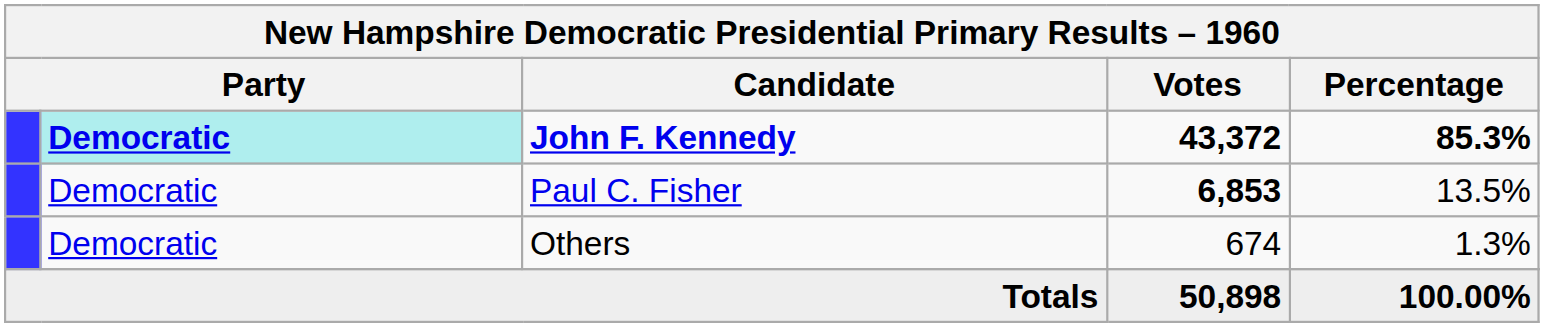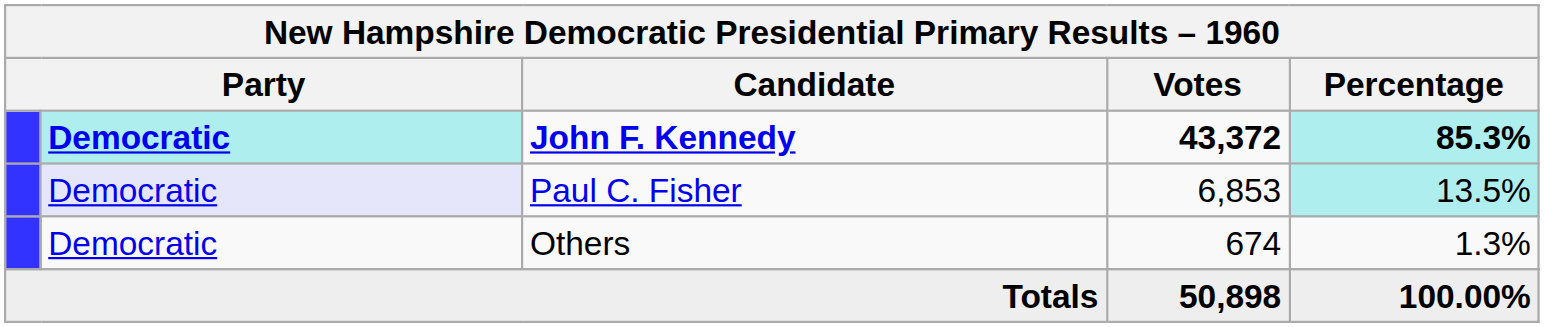John F. Kennedy | Percentage: no background -> paleturquoise background
Paul C. Fisher | column 2: no background -> lavender background
Paul C. Fisher | Votes: bold -> normal
Paul C. Fisher | Percentage: no background -> paleturquoise background
